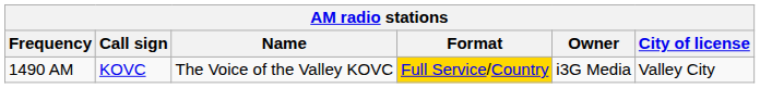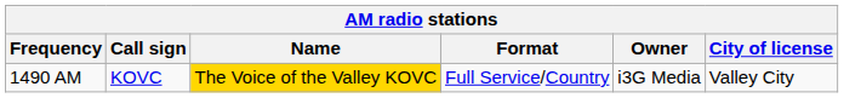1490 AM | Name: no background -> gold background
1490 AM | Format: gold background -> no background
